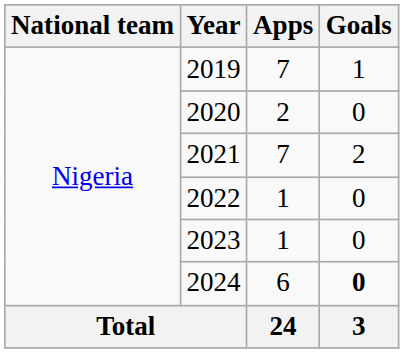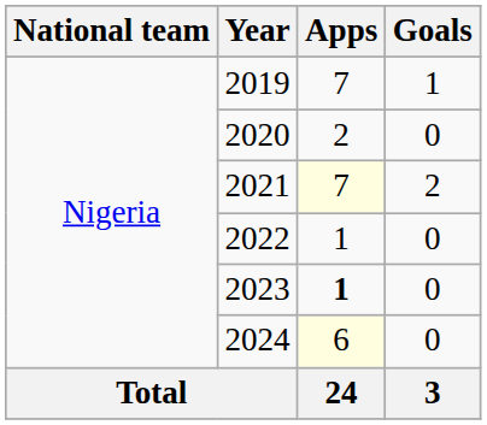2021 | Apps: no background -> lightyellow background
2023 | Apps: normal -> bold
2024 | Apps: no background -> lightyellow background
2024 | Goals: bold -> normal
